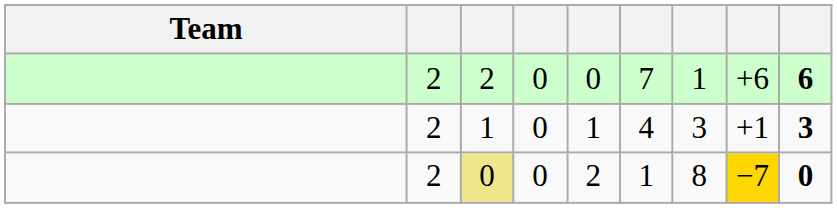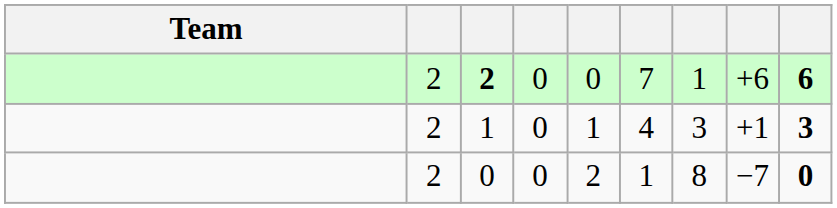row 2 | column 3: normal -> bold
row 4 | column 3: khaki background -> no background
row 4 | column 8: gold background -> no background
